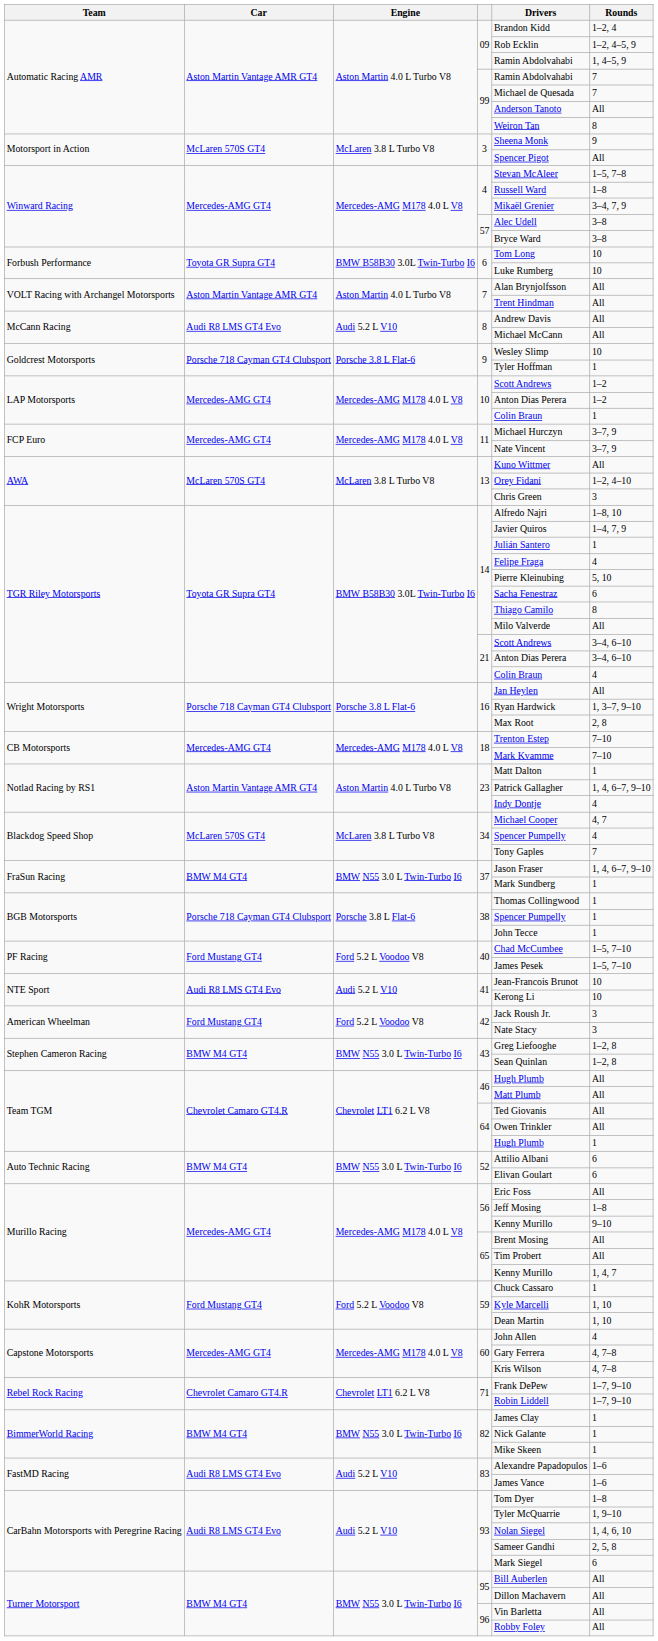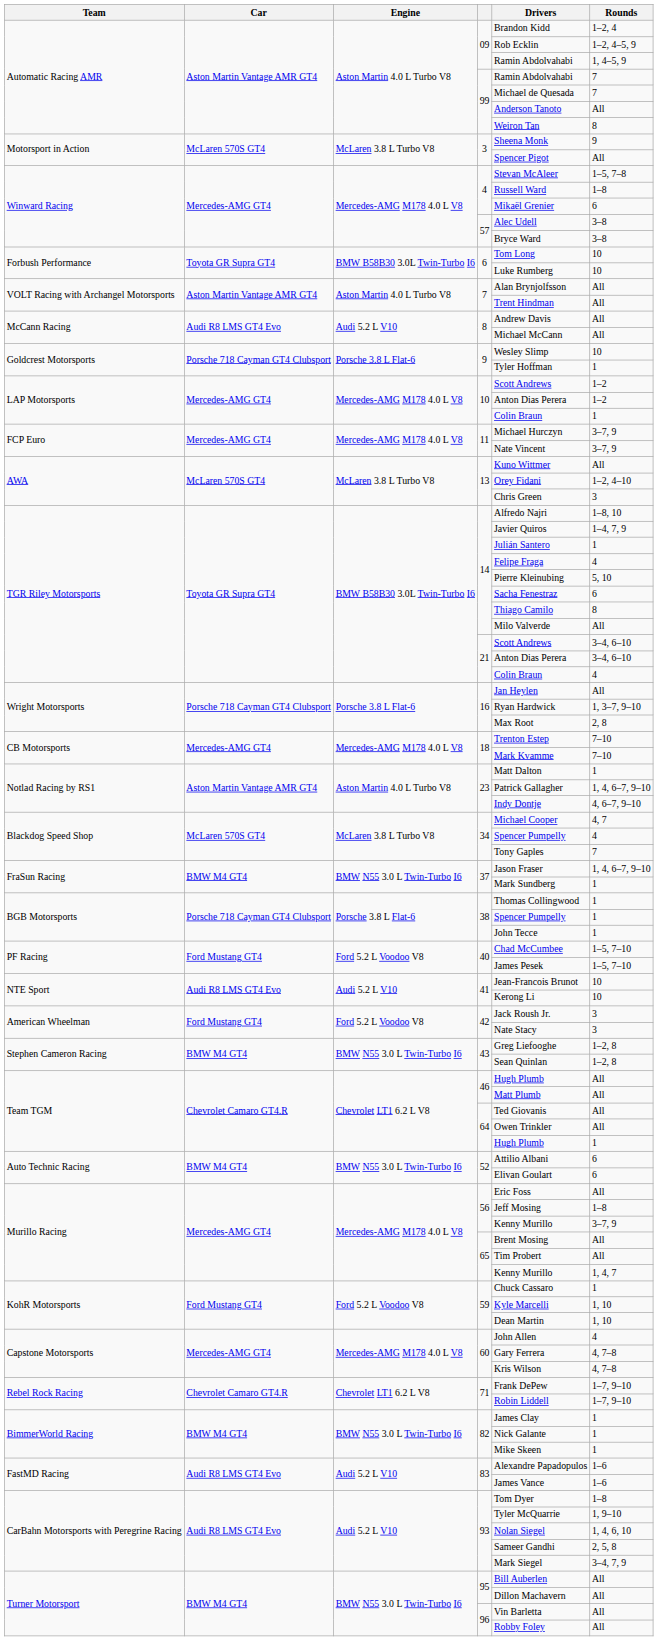row 13 | Rounds: 3–4, 7, 9 -> 6
row 50 | Rounds: 4 -> 4, 6–7, 9–10
row 76 | Rounds: 9–10 -> 3–7, 9
row 97 | Rounds: 6 -> 3–4, 7, 9
